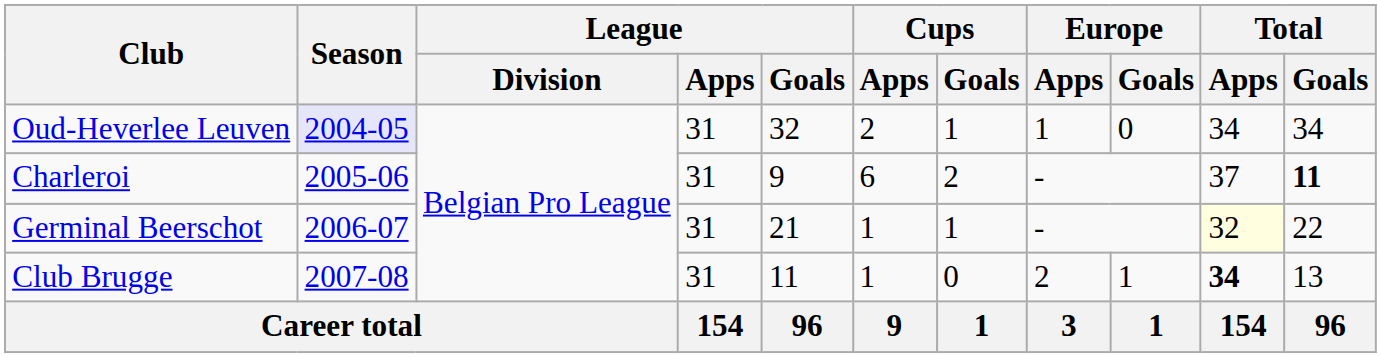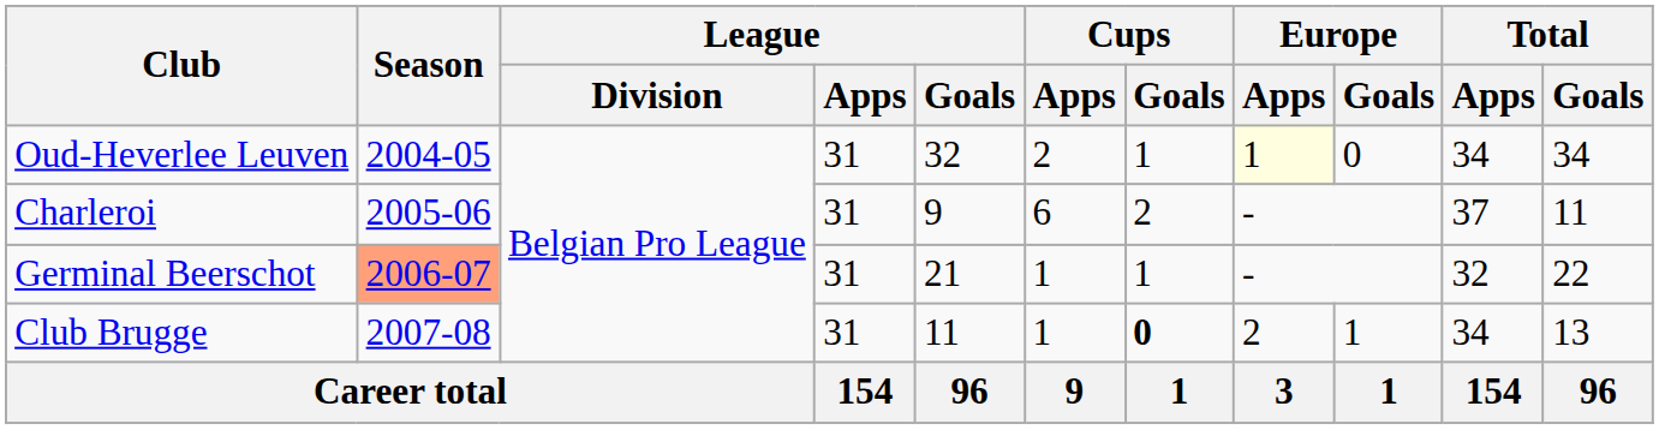Oud-Heverlee Leuven | Season: lavender background -> no background
Oud-Heverlee Leuven | Europe / Apps: no background -> lightyellow background
Charleroi | Total / Goals: bold -> normal
Germinal Beerschot | Season: no background -> lightsalmon background
Germinal Beerschot | Total / Apps: lightyellow background -> no background
Club Brugge | Cups / Goals: normal -> bold
Club Brugge | Total / Apps: bold -> normal
